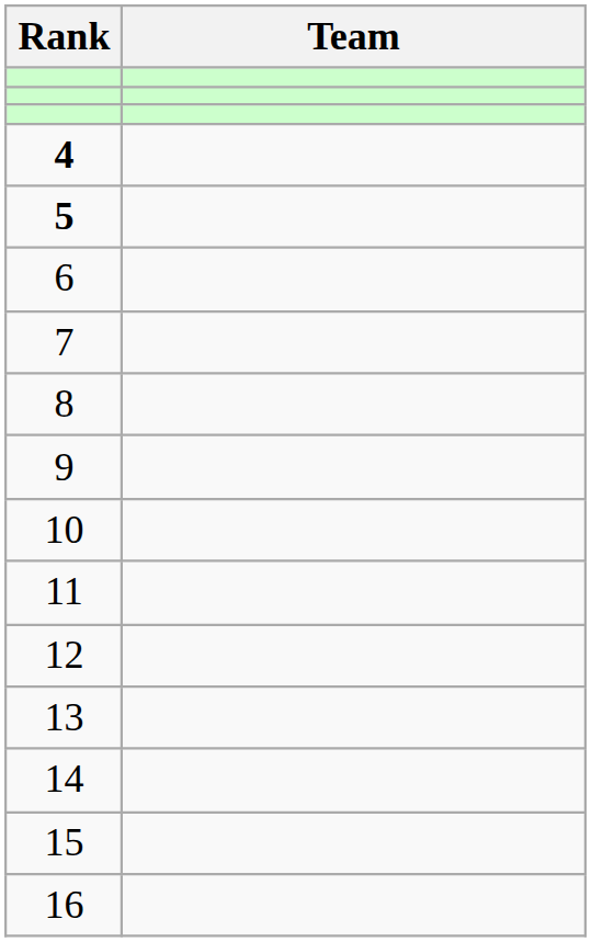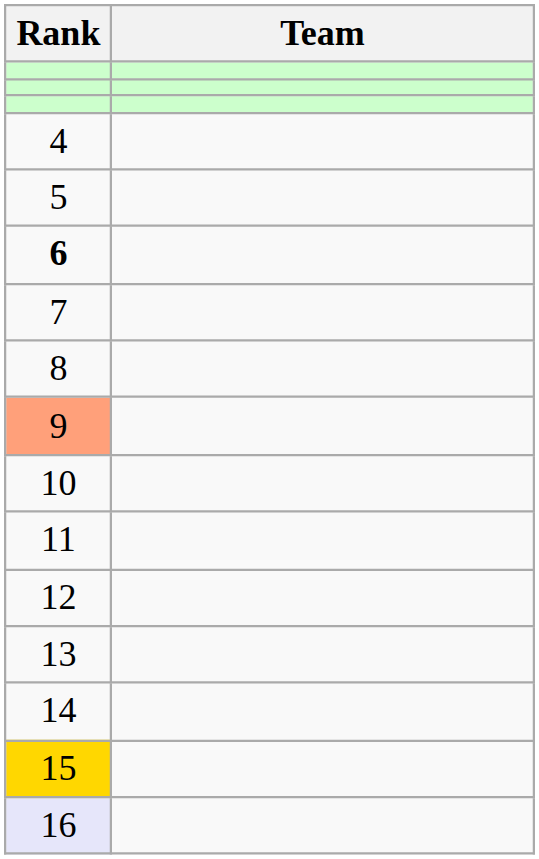row 5 | Rank: bold -> normal
row 6 | Rank: bold -> normal
row 7 | Rank: normal -> bold
row 10 | Rank: no background -> lightsalmon background
row 16 | Rank: no background -> gold background
row 17 | Rank: no background -> lavender background
